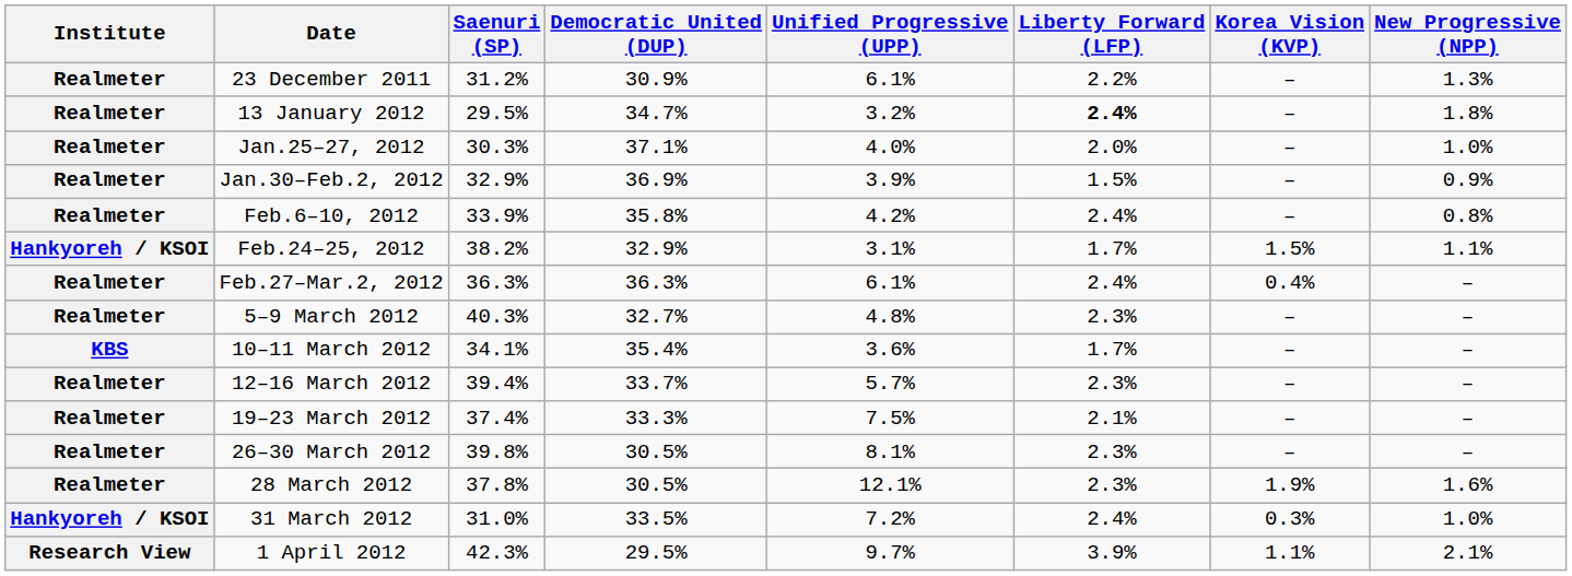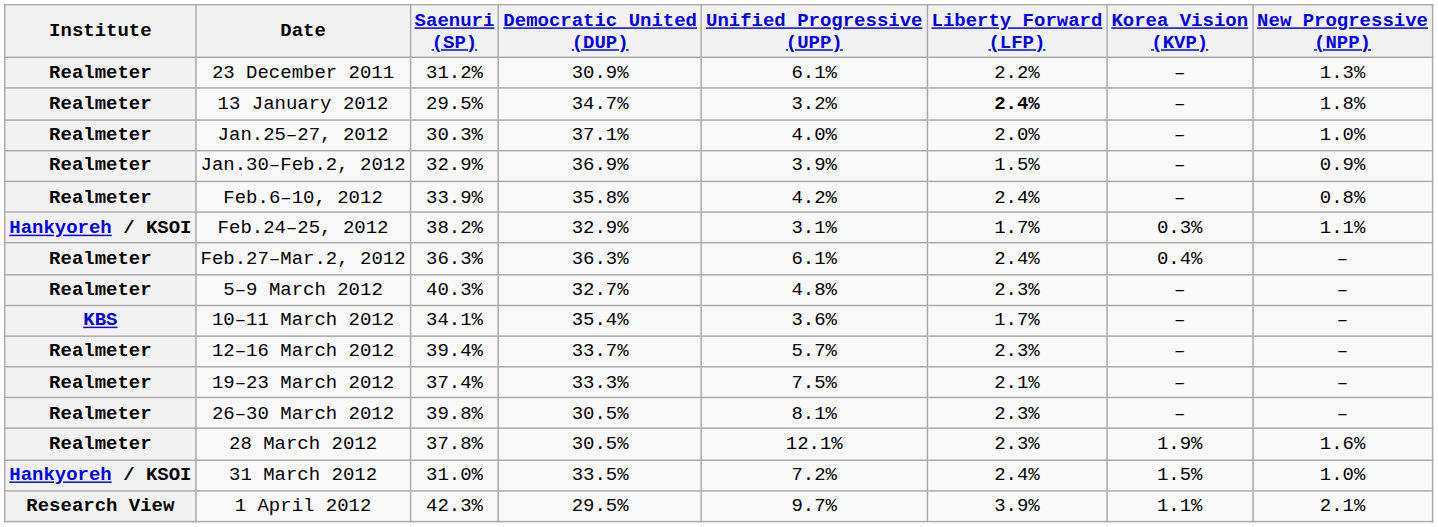Feb.24–25, 2012 | Korea Vision (KVP): 1.5% -> 0.3%
31 March 2012 | Korea Vision (KVP): 0.3% -> 1.5%
